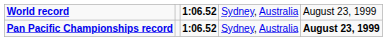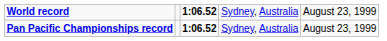Pan Pacific Championships record | column 5: bold -> normal
